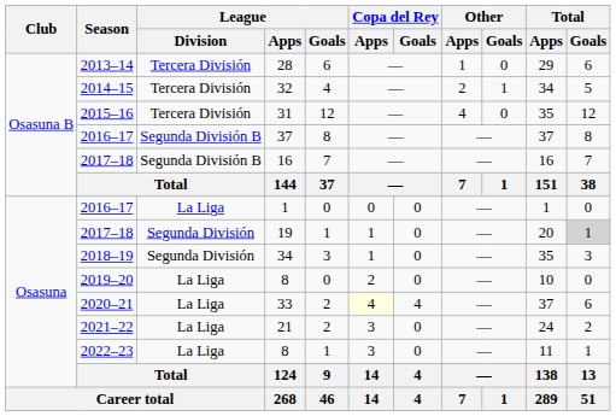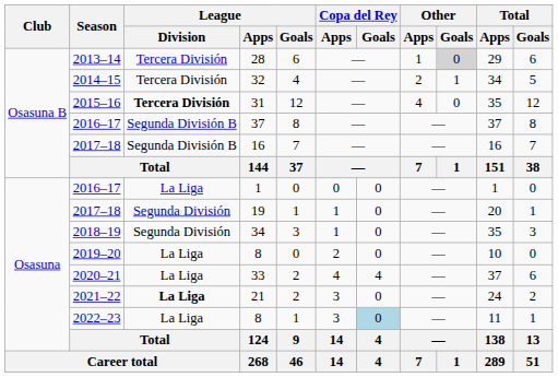28 | Other / Goals: no background -> lightgrey background
31 | League / Division: normal -> bold
19 | Total / Goals: lightgrey background -> no background
33 | Copa del Rey / Apps: lightyellow background -> no background
21 | League / Division: normal -> bold
2022–23 / 8 | Copa del Rey / Goals: no background -> lightblue background
